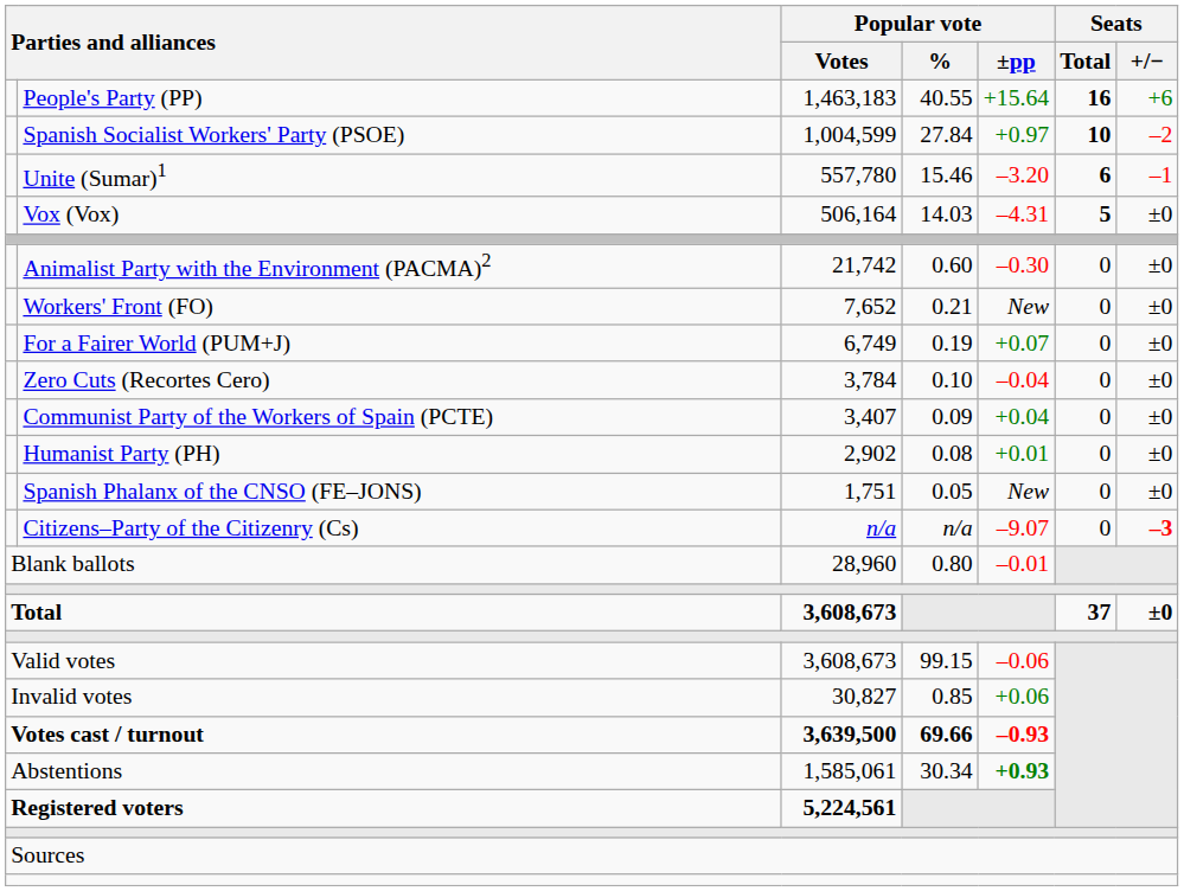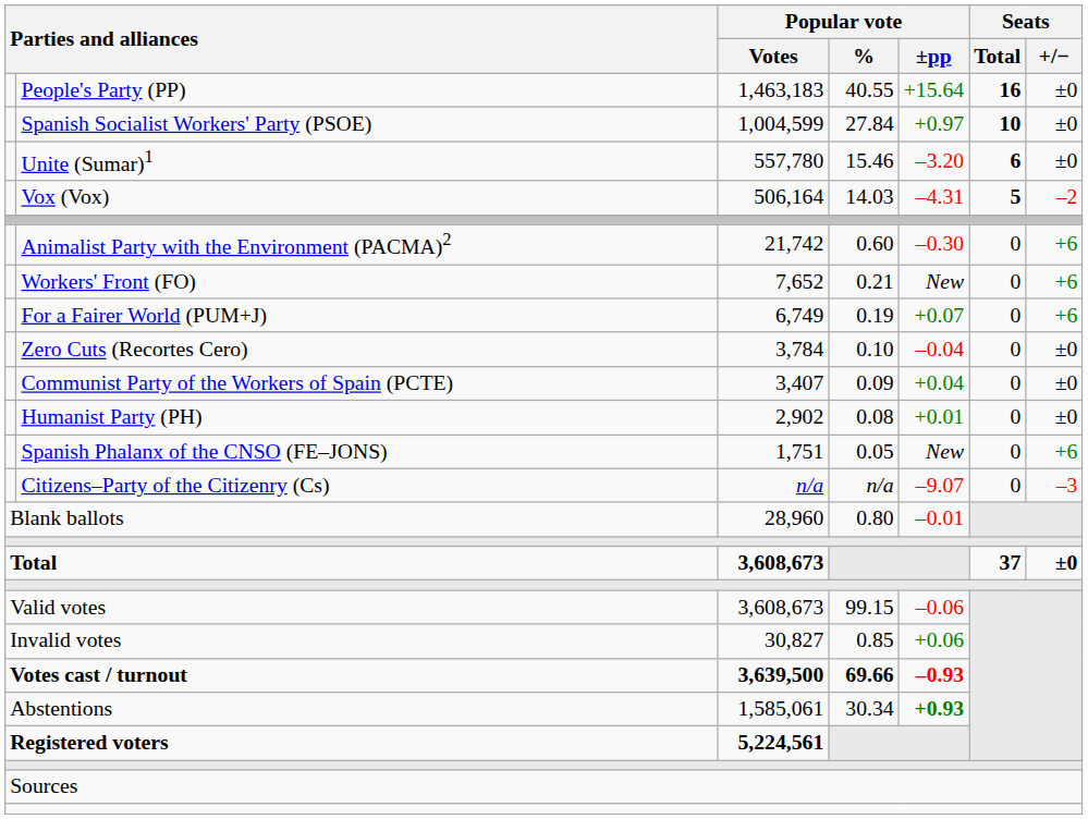People's Party (PP) | Seats / +/−: +6 -> ±0
Spanish Socialist Workers' Party (PSOE) | Seats / +/−: –2 -> ±0
Unite (Sumar)1 | Seats / +/−: –1 -> ±0
Vox (Vox) | Seats / +/−: ±0 -> –2
Animalist Party with the Environment (PACMA)2 | Seats / +/−: ±0 -> +6
Workers' Front (FO) | Seats / +/−: ±0 -> +6
For a Fairer World (PUM+J) | Seats / +/−: ±0 -> +6
Spanish Phalanx of the CNSO (FE–JONS) | Seats / +/−: ±0 -> +6
Citizens–Party of the Citizenry (Cs) | Seats / +/−: bold -> normal
